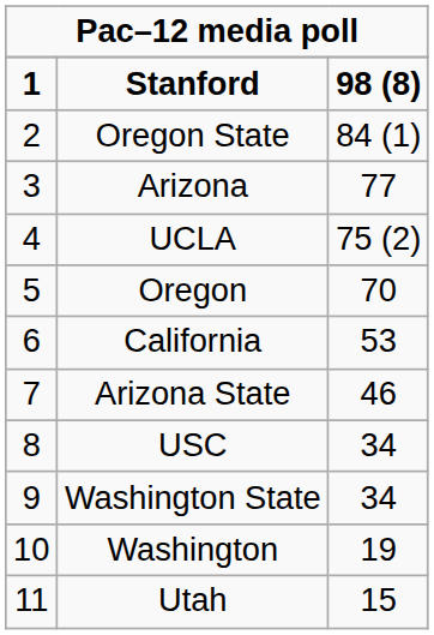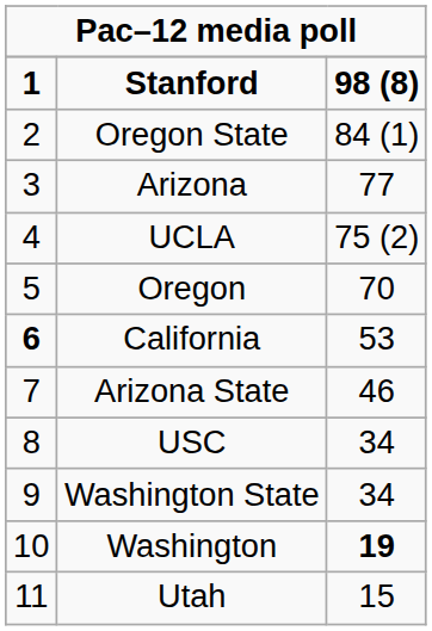California | column 1: normal -> bold
Washington | column 3: normal -> bold
